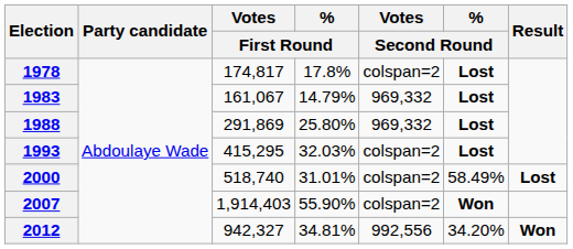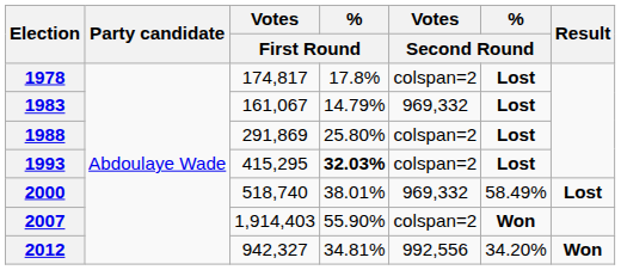1988 | Votes / Second Round: 969,332 -> colspan=2
1993 | % / First Round: normal -> bold
2000 | % / First Round: 31.01% -> 38.01%
2000 | Votes / Second Round: colspan=2 -> 969,332
